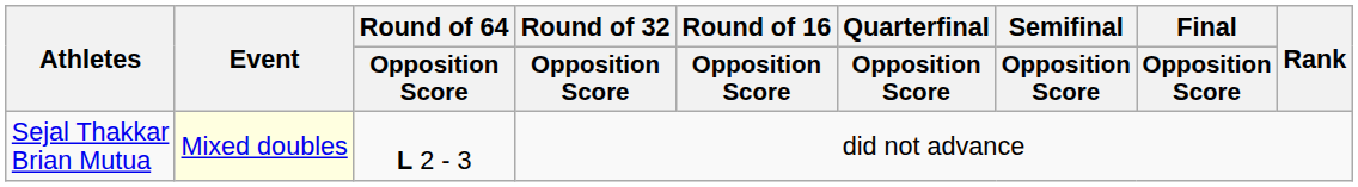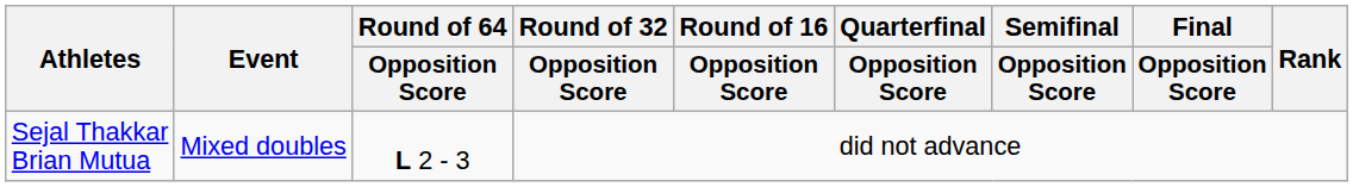Sejal Thakkar Brian Mutua | Event: lightyellow background -> no background
